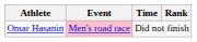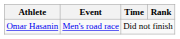Omar Hasanin | Event: pink background -> no background
